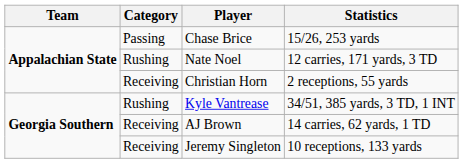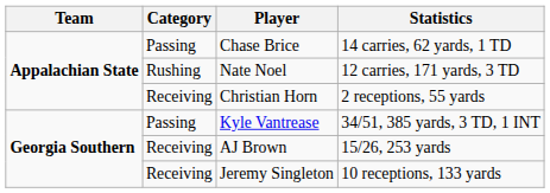Chase Brice | Statistics: 15/26, 253 yards -> 14 carries, 62 yards, 1 TD
Kyle Vantrease | Category: Rushing -> Passing
AJ Brown | Statistics: 14 carries, 62 yards, 1 TD -> 15/26, 253 yards
